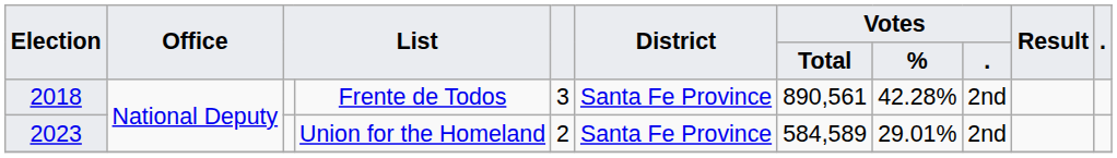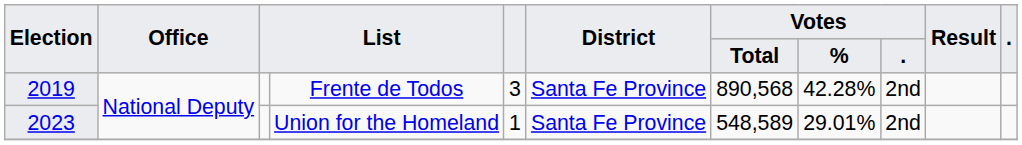Frente de Todos | Election: 2018 -> 2019
Frente de Todos | Votes / Total: 890,561 -> 890,568
Union for the Homeland | column 5: 2 -> 1
Union for the Homeland | Votes / Total: 584,589 -> 548,589
